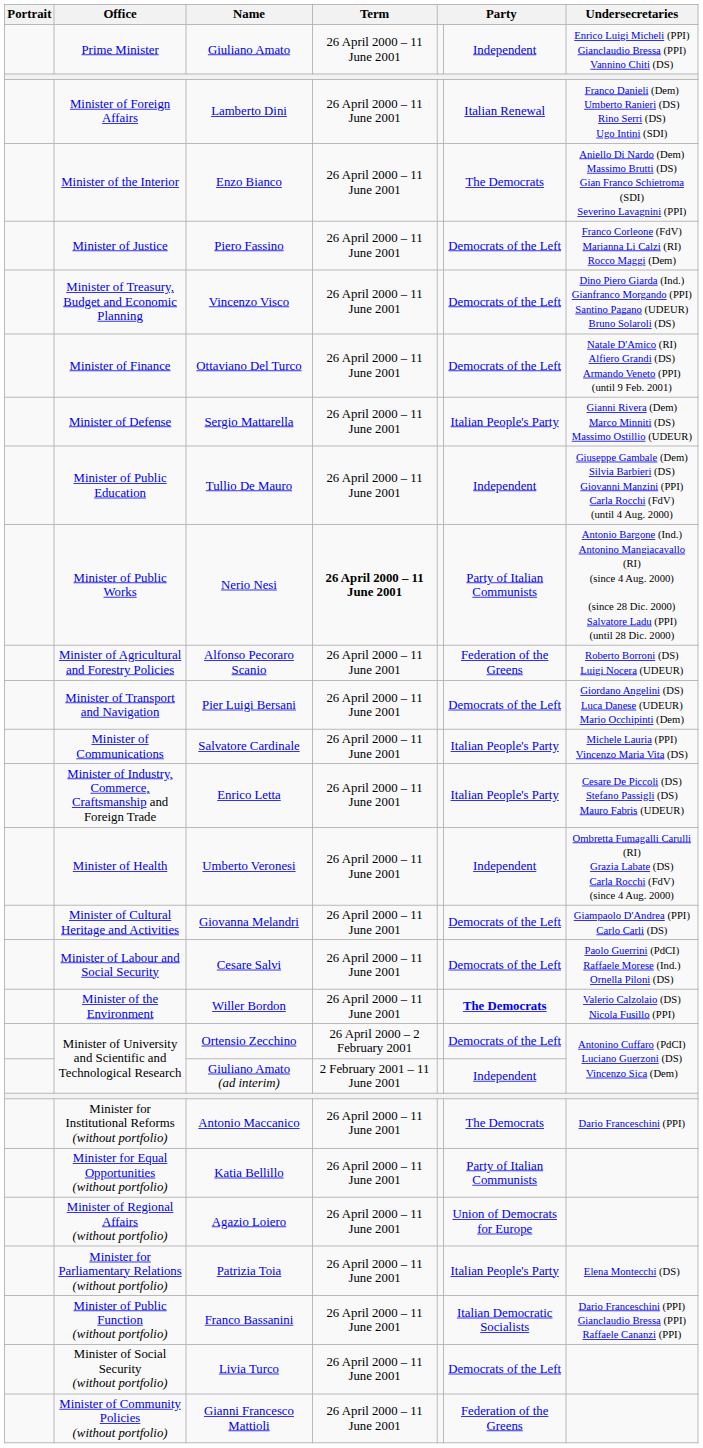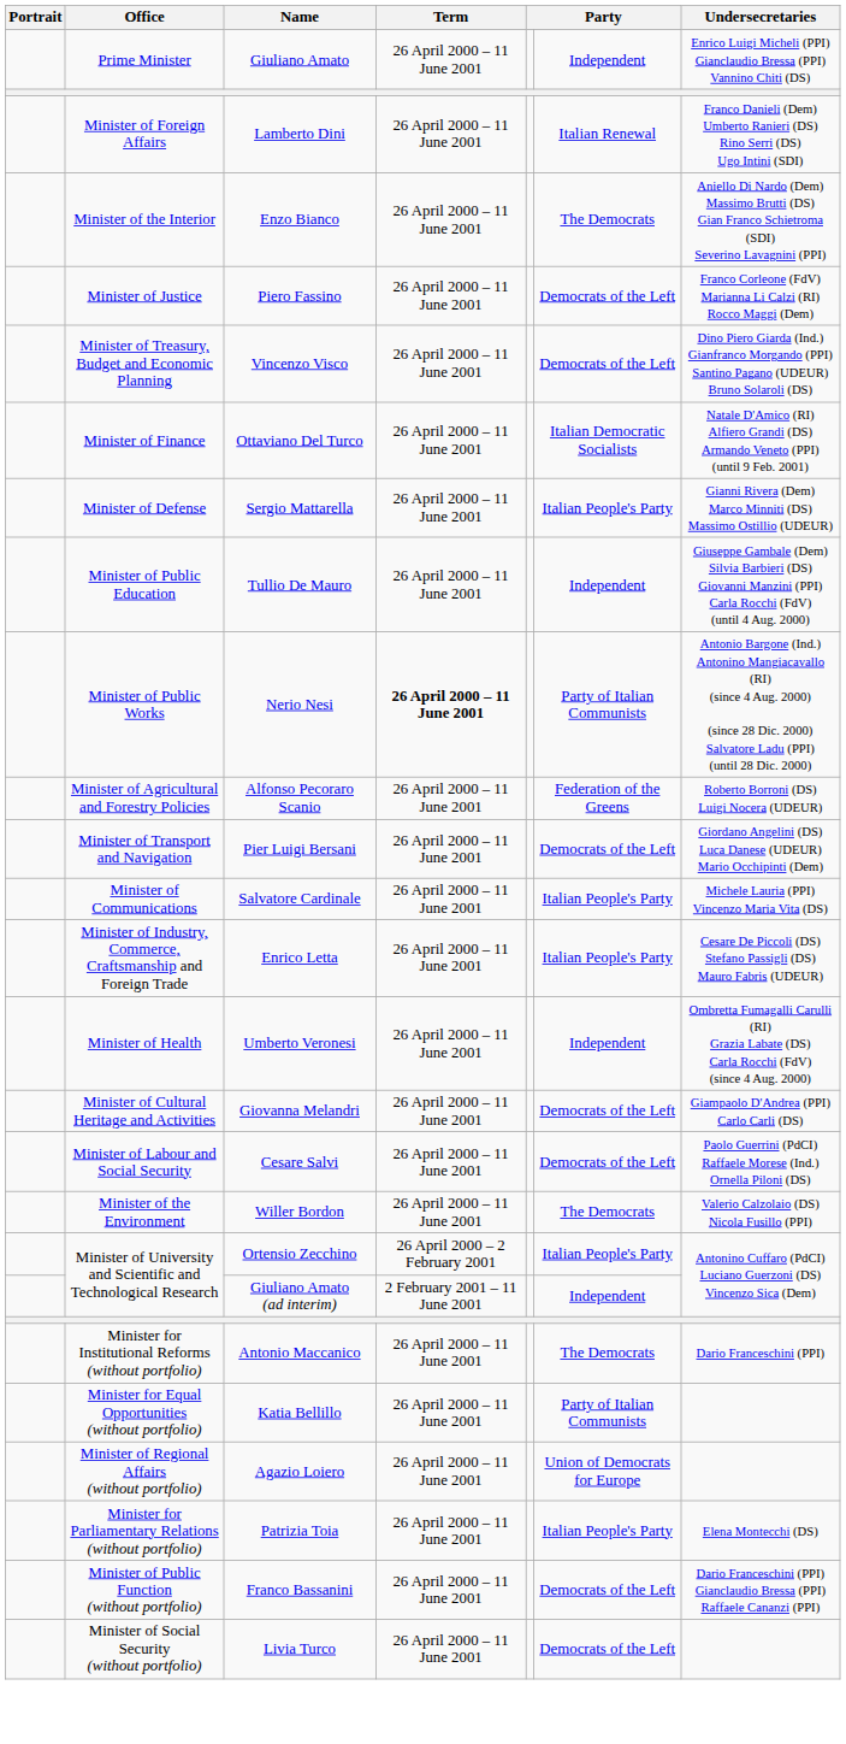Ottaviano Del Turco | column 6: Democrats of the Left -> Italian Democratic Socialists
Willer Bordon | column 6: bold -> normal
Ortensio Zecchino | column 6: Democrats of the Left -> Italian People's Party
Franco Bassanini | column 6: Italian Democratic Socialists -> Democrats of the Left
- row: Minister of Community Policies (without portfolio) | Gianni Francesco Mattioli | 26 April 2000 – 11 June 2001 | Federation of the Greens
